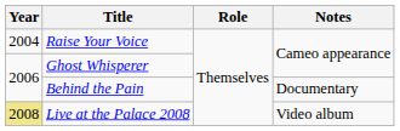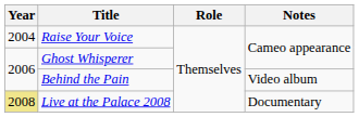Behind the Pain | Notes: Documentary -> Video album
Live at the Palace 2008 | Notes: Video album -> Documentary
